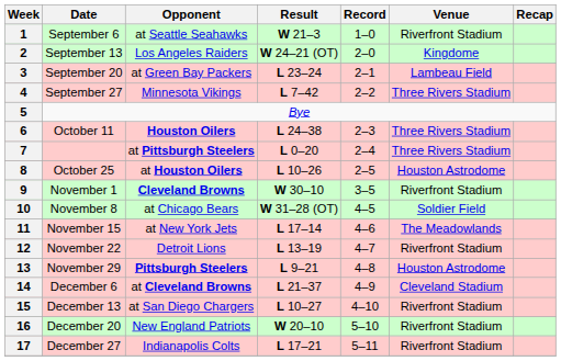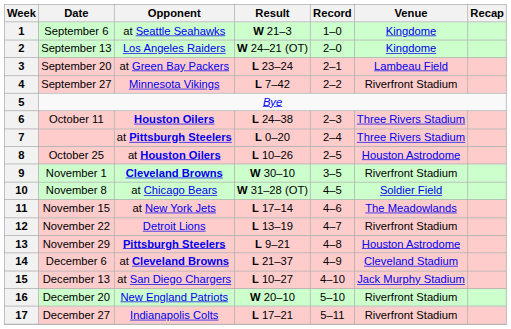1 | Venue: Riverfront Stadium -> Kingdome
4 | Venue: Three Rivers Stadium -> Riverfront Stadium
15 | Venue: Riverfront Stadium -> Jack Murphy Stadium
